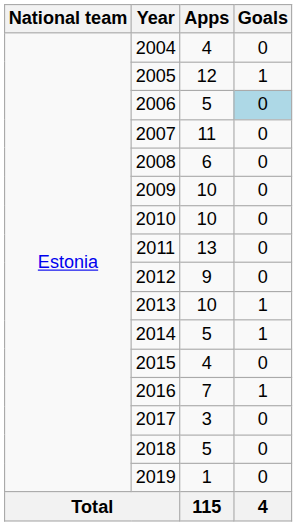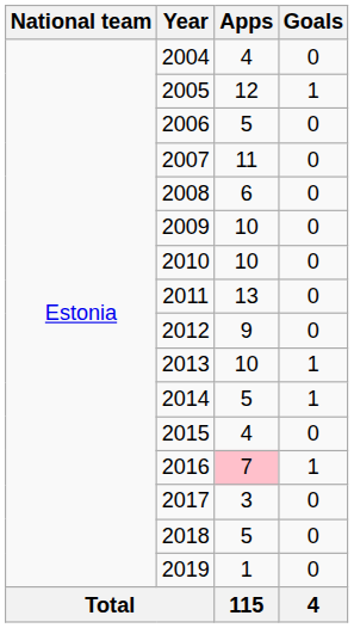2006 | Goals: lightblue background -> no background
2016 | Apps: no background -> pink background
